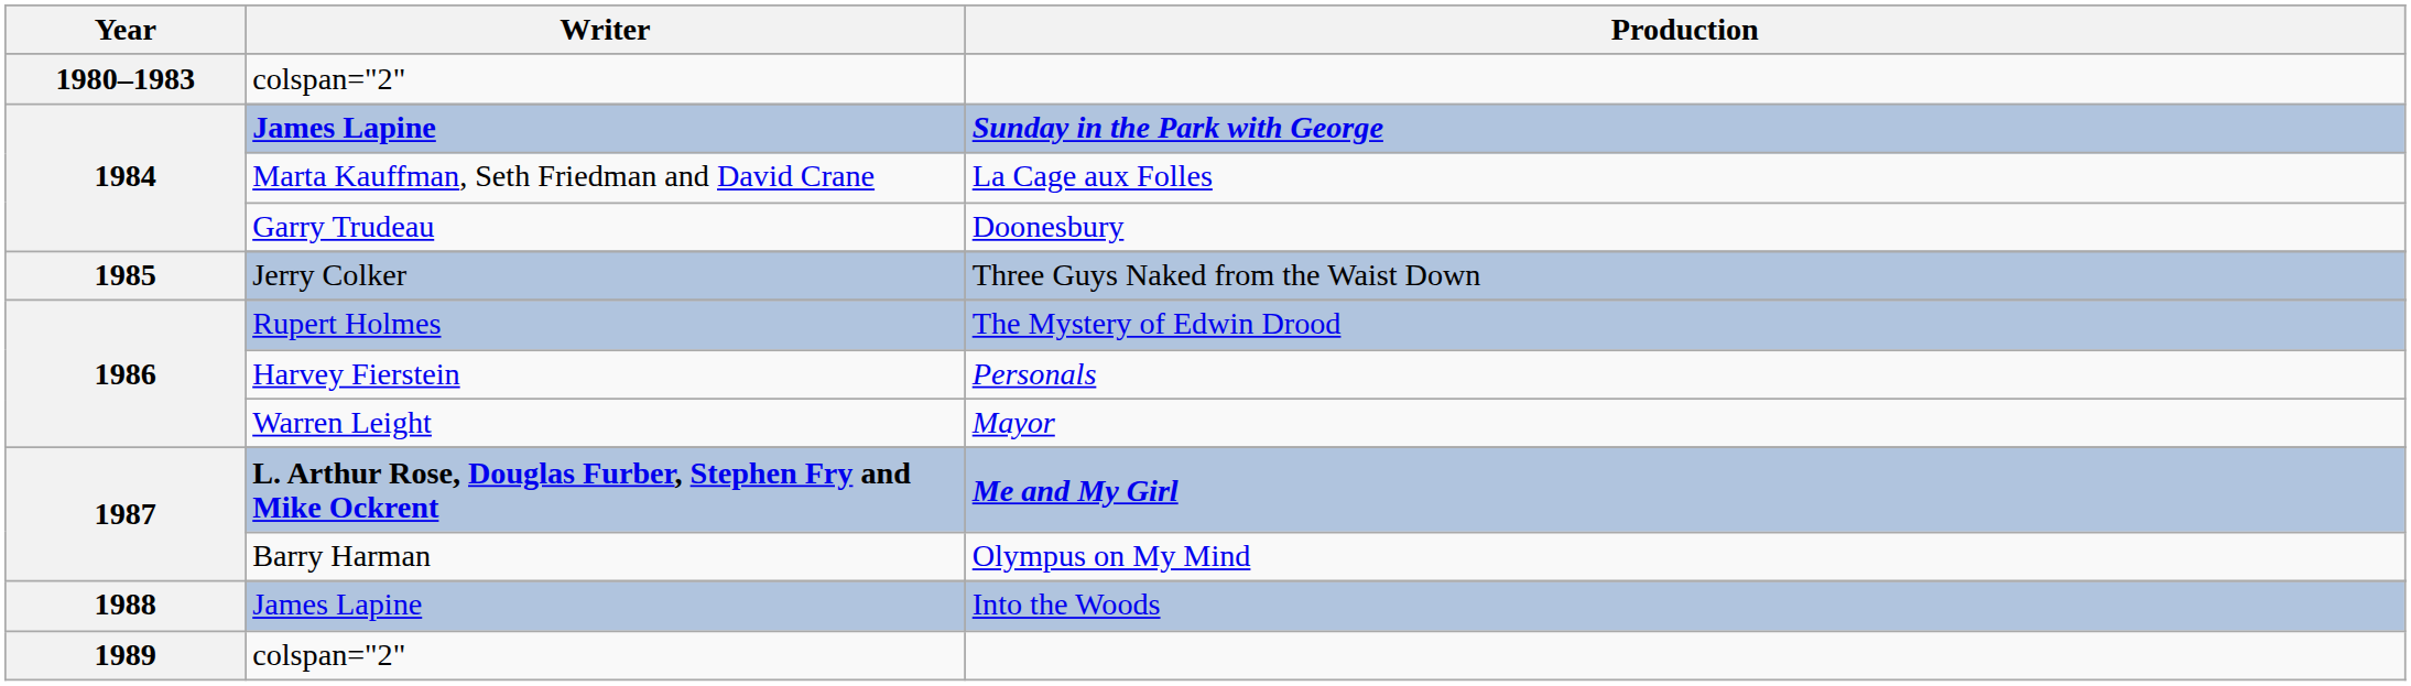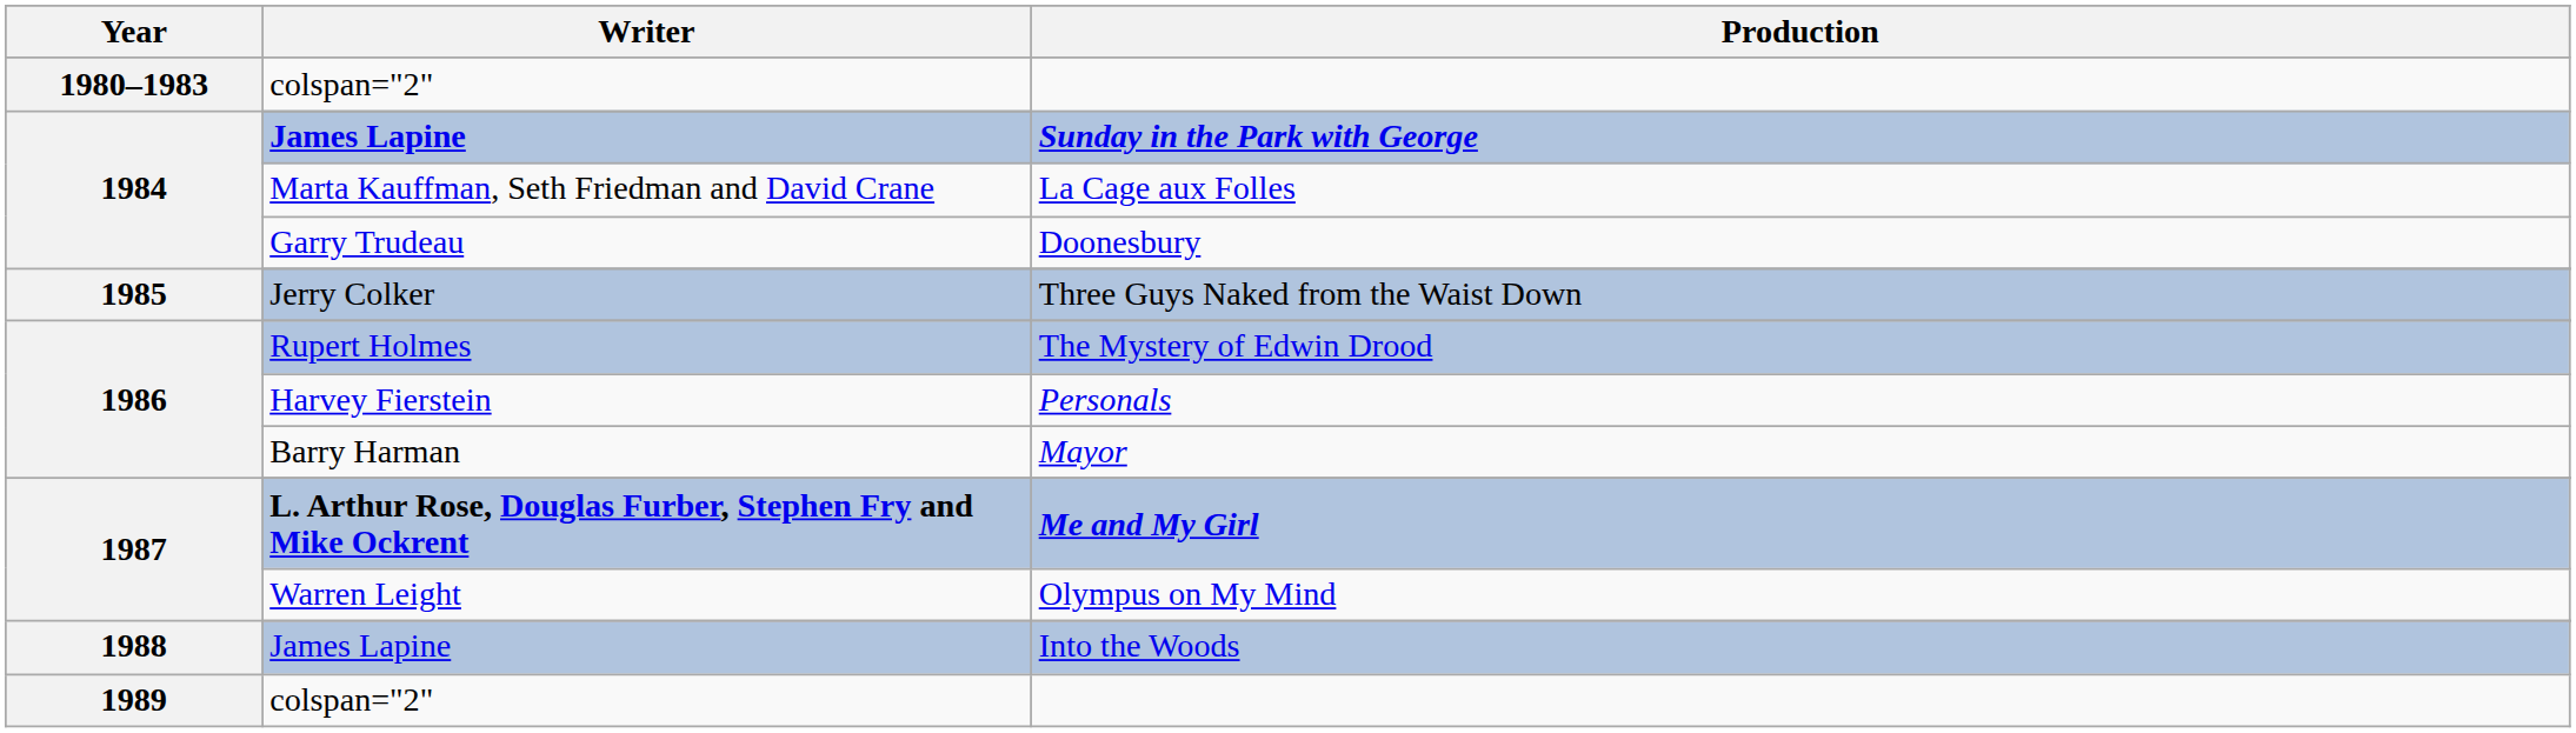Mayor | Writer: Warren Leight -> Barry Harman
Olympus on My Mind | Writer: Barry Harman -> Warren Leight
